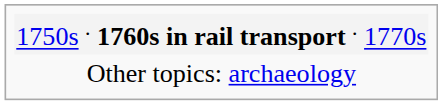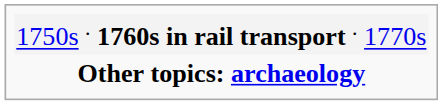row 2 | column 1: normal -> bold
